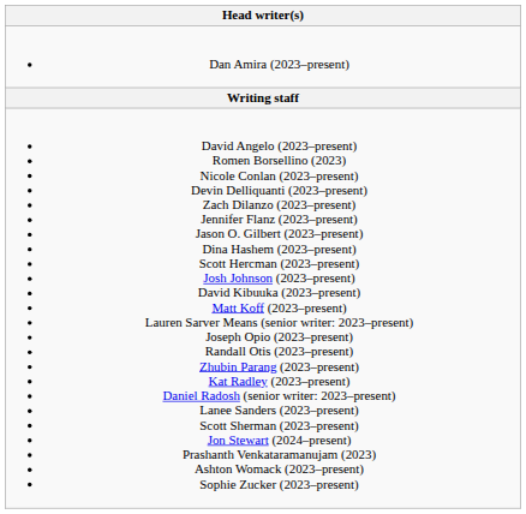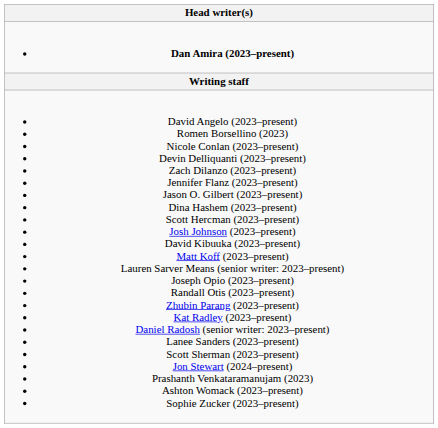row 2 | column 1: normal -> bold
